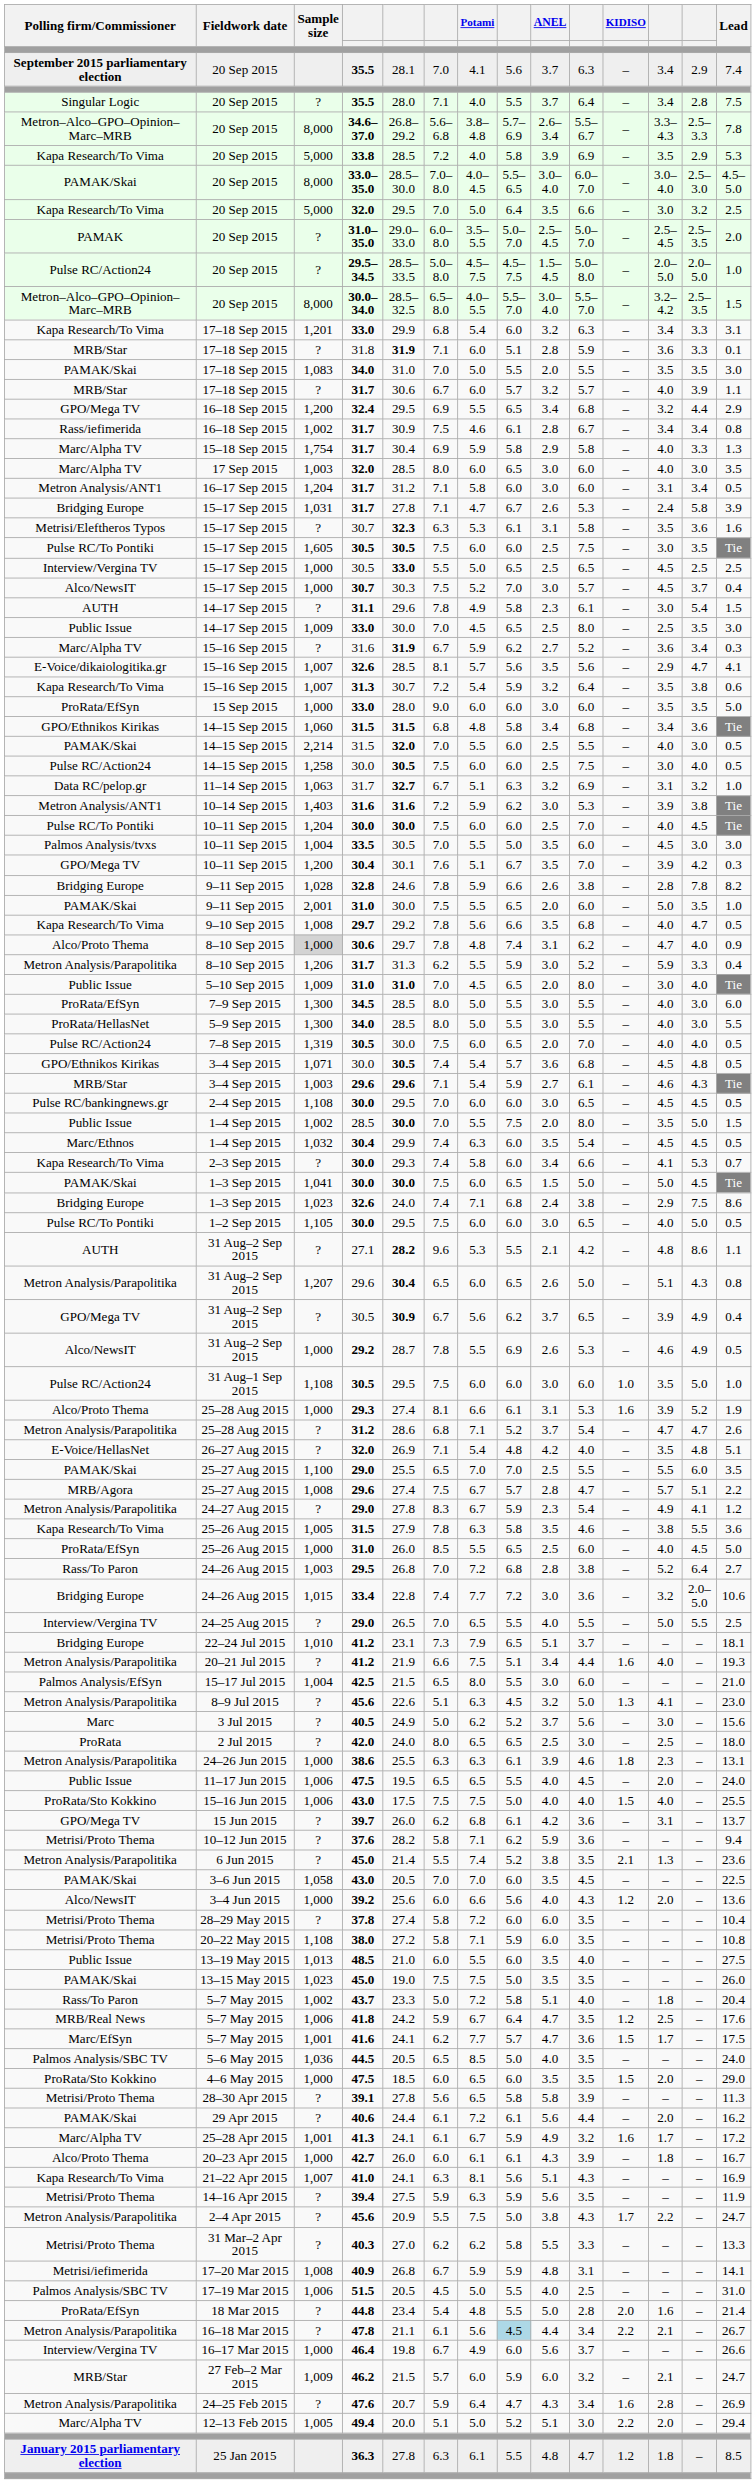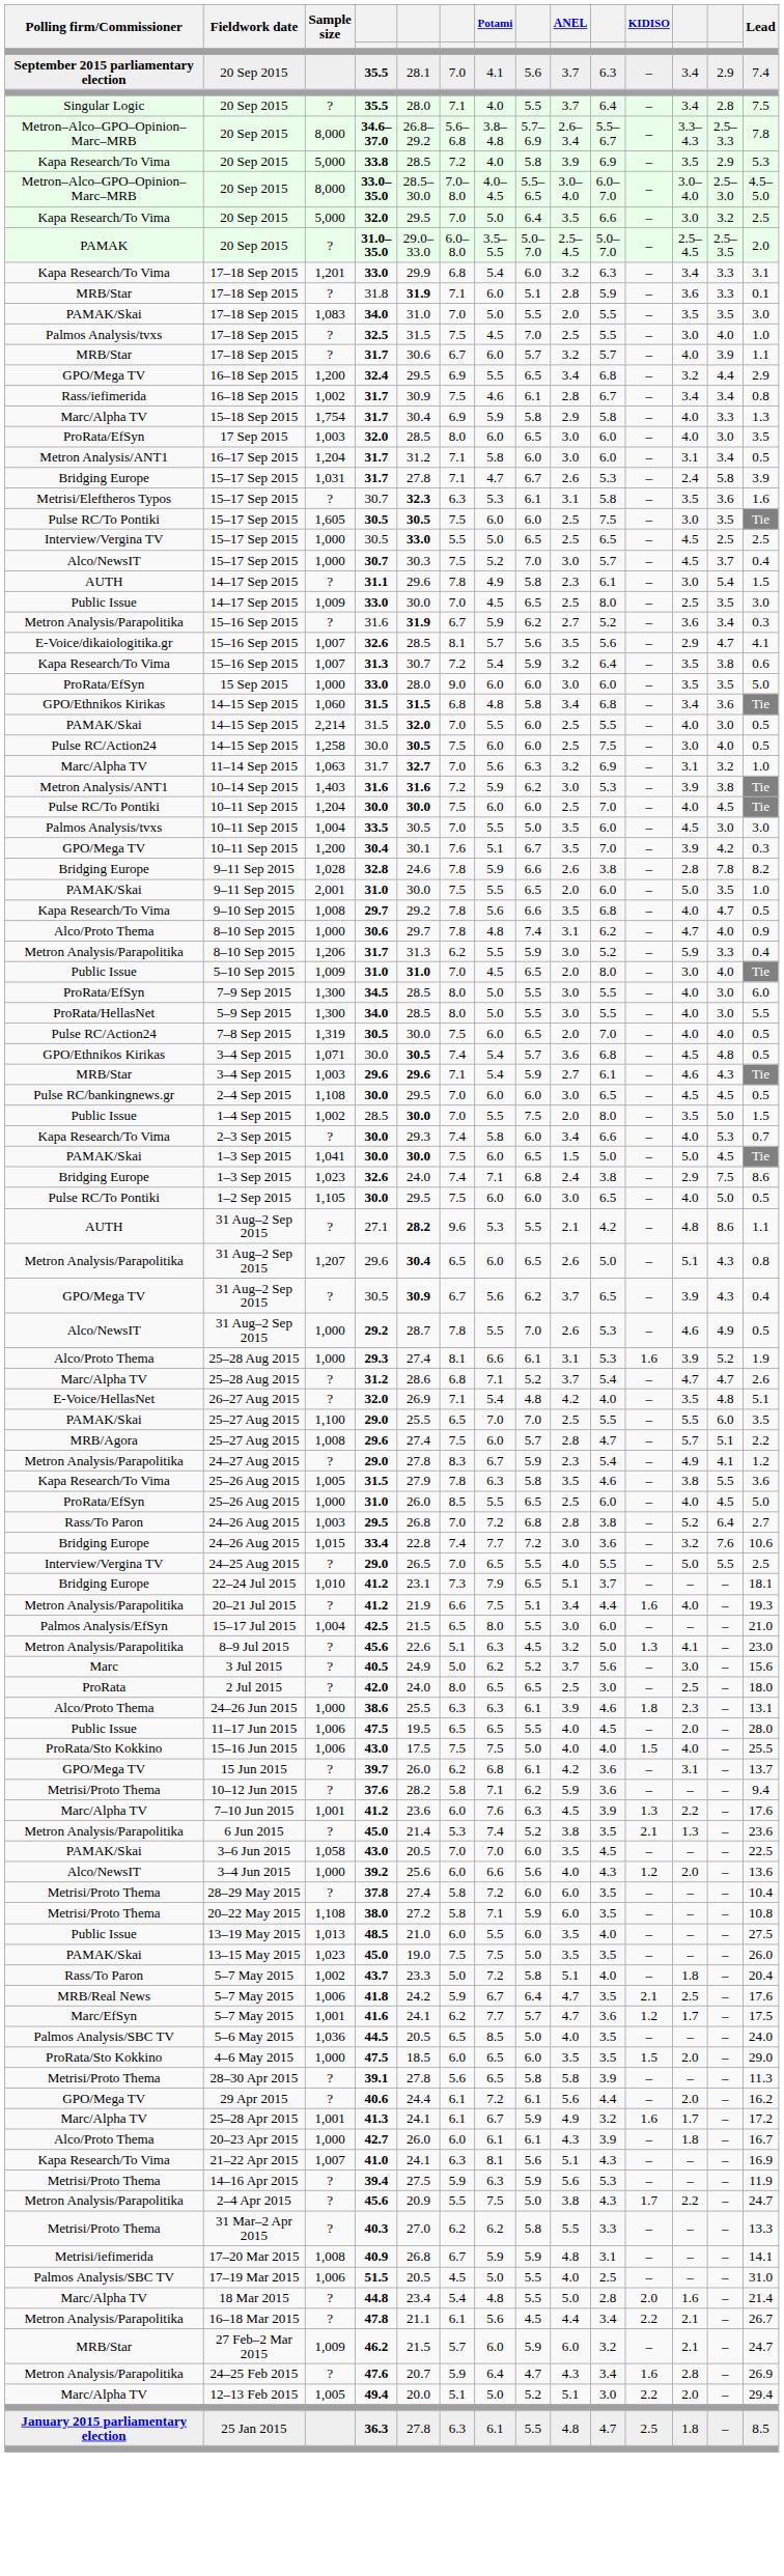20 Sep 2015 / 33.0– 35.0 | Polling firm/Commissioner: PAMAK/Skai -> Metron–Alco–GPO–Opinion–Marc–MRB
- row: Pulse RC/Action24 | 20 Sep 2015 | ? | 29.5– 34.5 | 28.5– 33.5 | 5.0– 8.0 | 4.5– 7.5 | 4.5– 7.5 | 1.5– 4.5 | 5.0– 8.0 | – | 2.0– 5.0 | 2.0– 5.0 | 1.0
- row: Metron–Alco–GPO–Opinion–Marc–MRB | 20 Sep 2015 | 8,000 | 30.0– 34.0 | 28.5– 32.5 | 6.5– 8.0 | 4.0– 5.5 | 5.5– 7.0 | 3.0– 4.0 | 5.5– 7.0 | – | 3.2– 4.2 | 2.5– 3.5 | 1.5
+ row: Palmos Analysis/tvxs | 17–18 Sep 2015 | ? | 32.5 | 31.5 | 7.5 | 4.5 | 7.0 | 2.5 | 5.5 | – | 3.0 | 4.0 | 1.0
17 Sep 2015 | Polling firm/Commissioner: Marc/Alpha TV -> ProRata/EfSyn
15–16 Sep 2015 / 31.6 | Polling firm/Commissioner: Marc/Alpha TV -> Metron Analysis/Parapolitika
11–14 Sep 2015 | Polling firm/Commissioner: Data RC/pelop.gr -> Marc/Alpha TV
11–14 Sep 2015 | column 6: 6.7 -> 7.0
11–14 Sep 2015 | Potami: 5.1 -> 5.6
8–10 Sep 2015 / 30.6 | Sample size: lightgrey background -> no background
- row: Marc/Ethnos | 1–4 Sep 2015 | 1,032 | 30.4 | 29.9 | 7.4 | 6.3 | 6.0 | 3.5 | 5.4 | – | 4.5 | 4.5 | 0.5
2–3 Sep 2015 | column 12: 4.1 -> 4.0
31 Aug–2 Sep 2015 / 30.5 | column 13: 4.9 -> 4.3
31 Aug–2 Sep 2015 / 29.2 | column 8: 6.9 -> 7.0
- row: Pulse RC/Action24 | 31 Aug–1 Sep 2015 | 1,108 | 30.5 | 29.5 | 7.5 | 6.0 | 6.0 | 3.0 | 6.0 | 1.0 | 3.5 | 5.0 | 1.0
25–28 Aug 2015 / 31.2 | Polling firm/Commissioner: Metron Analysis/Parapolitika -> Marc/Alpha TV
25–27 Aug 2015 / 29.6 | Potami: 6.7 -> 6.0
24–26 Aug 2015 / 33.4 | column 13: 2.0– 5.0 -> 7.6
24–26 Jun 2015 | Polling firm/Commissioner: Metron Analysis/Parapolitika -> Alco/Proto Thema
11–17 Jun 2015 | Lead: 24.0 -> 28.0
+ row: Marc/Alpha TV | 7–10 Jun 2015 | 1,001 | 41.2 | 23.6 | 6.0 | 7.6 | 6.3 | 4.5 | 3.9 | 1.3 | 2.2 | – | 17.6
6 Jun 2015 | column 6: 5.5 -> 5.3
5–7 May 2015 / 41.8 | KIDISO: 1.2 -> 2.1
5–7 May 2015 / 41.6 | KIDISO: 1.5 -> 1.2
29 Apr 2015 | Polling firm/Commissioner: PAMAK/Skai -> GPO/Mega TV
14–16 Apr 2015 | column 10: 3.5 -> 5.3
18 Mar 2015 | Polling firm/Commissioner: ProRata/EfSyn -> Marc/Alpha TV
16–18 Mar 2015 | column 8: lightblue background -> no background
- row: Interview/Vergina TV | 16–17 Mar 2015 | 1,000 | 46.4 | 19.8 | 6.7 | 4.9 | 6.0 | 5.6 | 3.7 | – | – | – | 26.6
25 Jan 2015 | KIDISO: 1.2 -> 2.5
